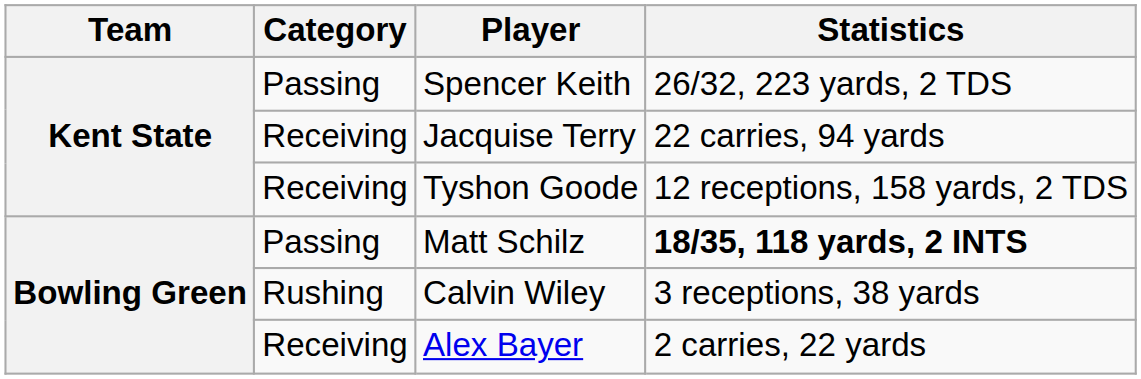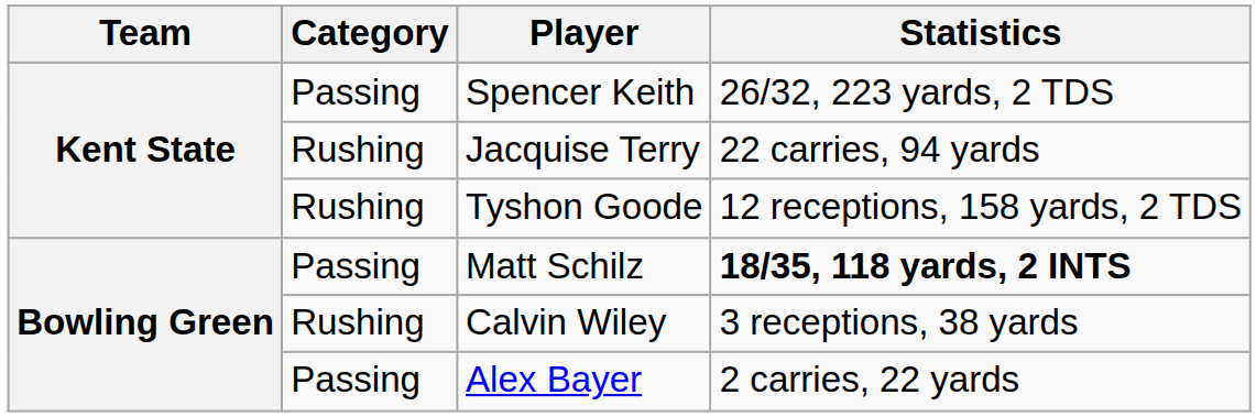Jacquise Terry | Category: Receiving -> Rushing
Tyshon Goode | Category: Receiving -> Rushing
Alex Bayer | Category: Receiving -> Passing
